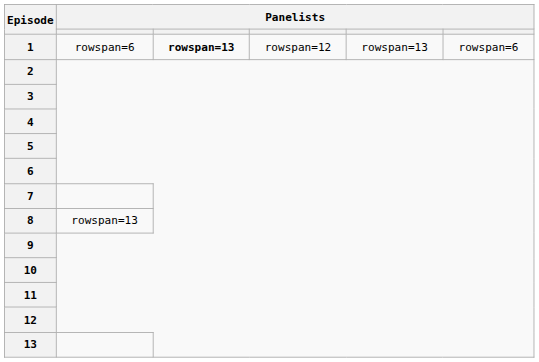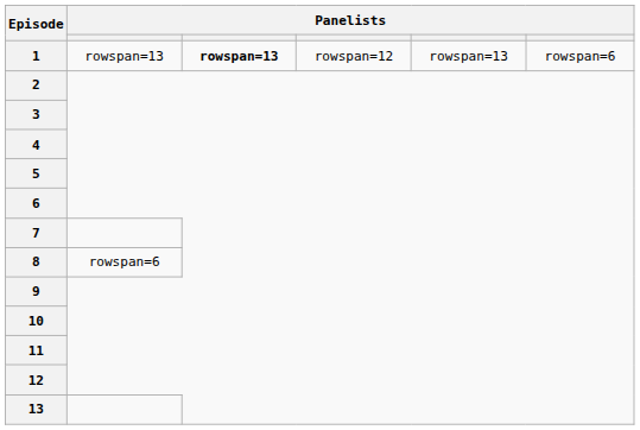1 | column 2: rowspan=6 -> rowspan=13
8 | column 2: rowspan=13 -> rowspan=6
